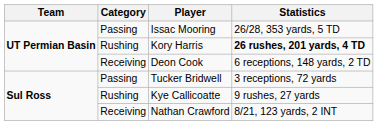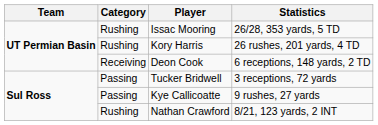Issac Mooring | Category: Passing -> Rushing
Kory Harris | Statistics: bold -> normal
Kye Callicoatte | Category: Rushing -> Passing
Nathan Crawford | Category: Receiving -> Rushing
